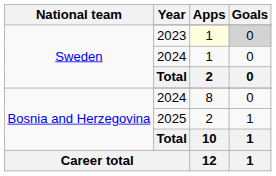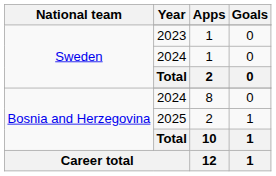2023 | Apps: lightyellow background -> no background
2023 | Goals: lightgrey background -> no background
